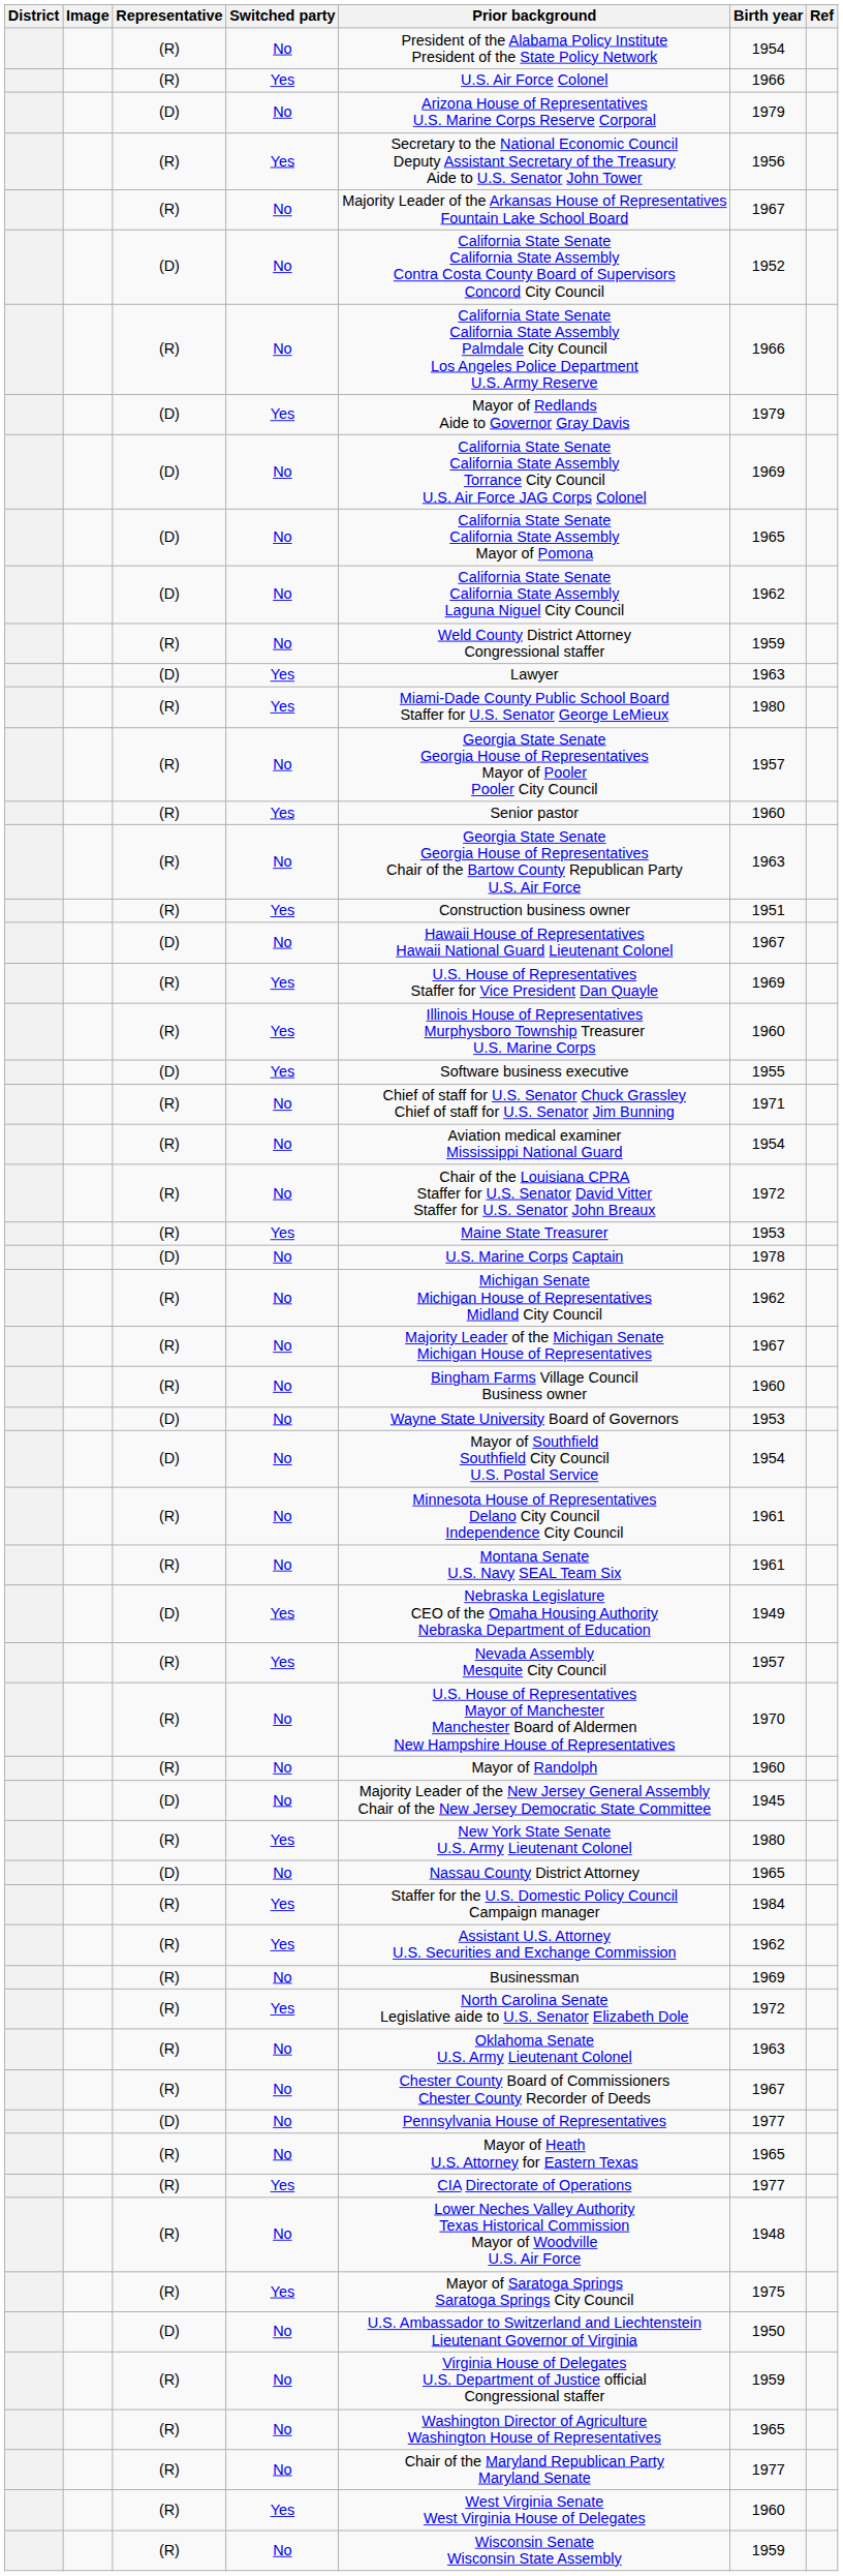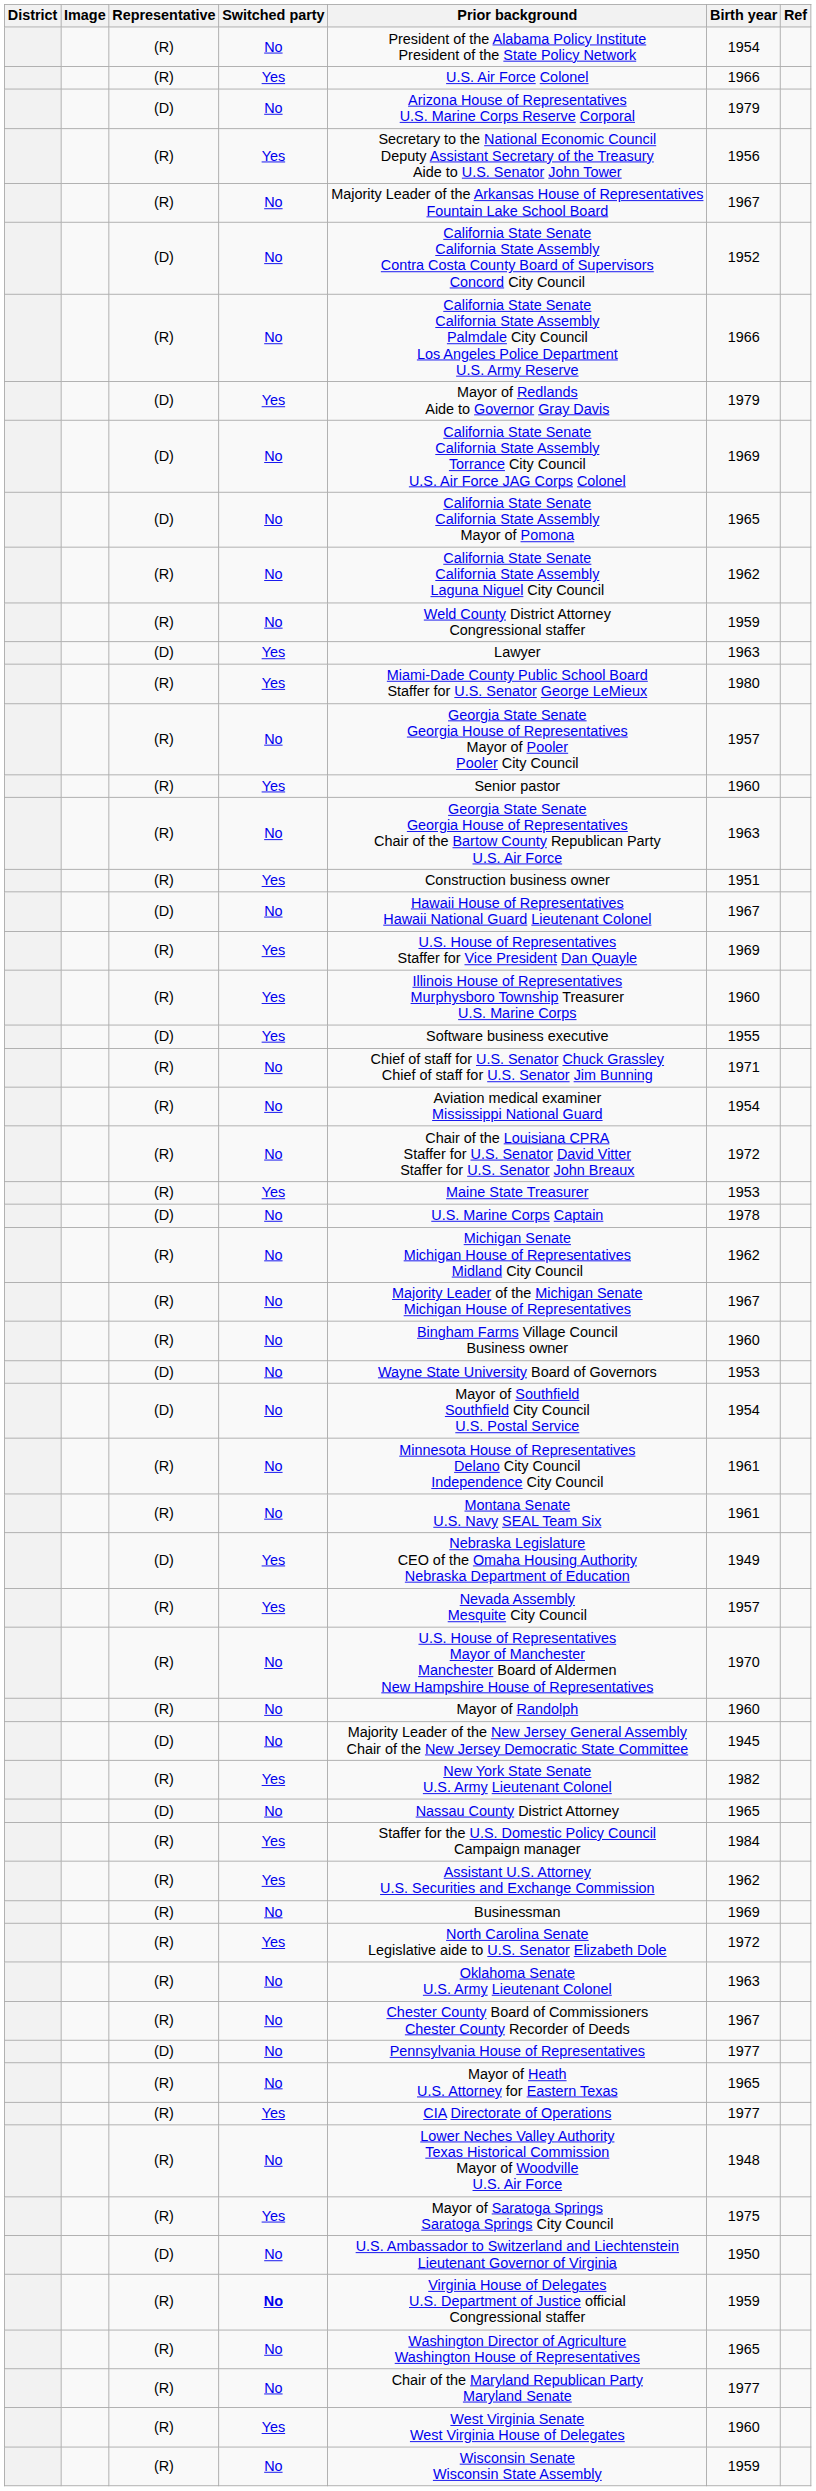row 12 | Representative: (D) -> (R)
row 41 | Birth year: 1980 -> 1982
row 55 | Switched party: normal -> bold
